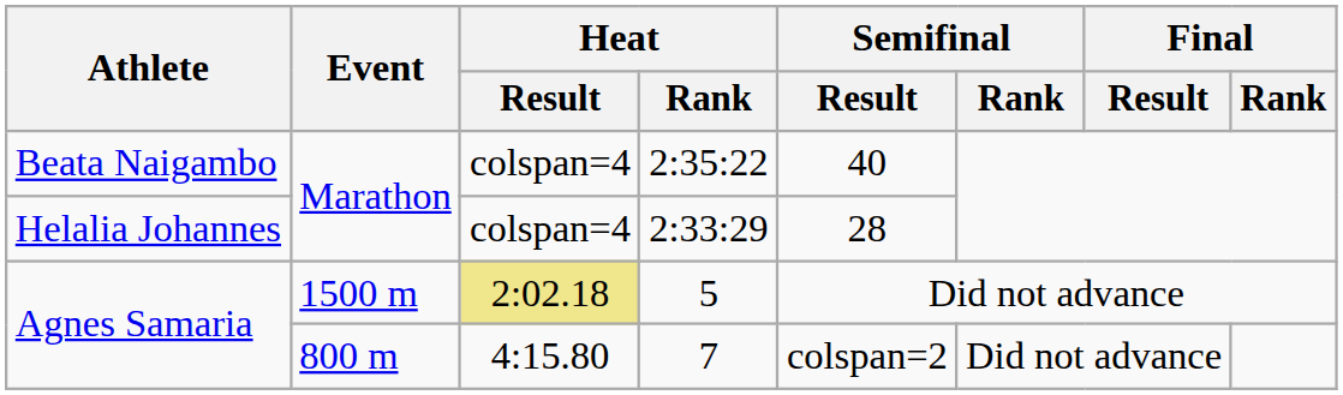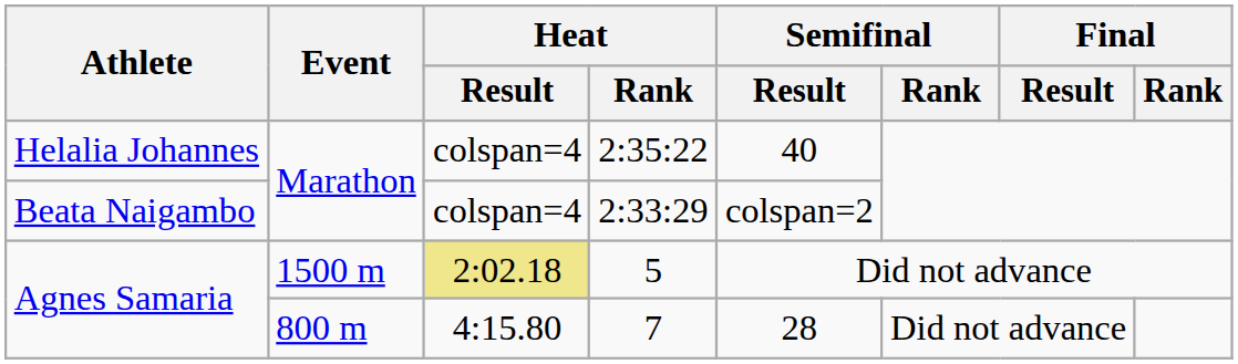2:35:22 | Athlete: Beata Naigambo -> Helalia Johannes
2:33:29 | Athlete: Helalia Johannes -> Beata Naigambo
2:33:29 | Semifinal / Result: 28 -> colspan=2
7 | Semifinal / Result: colspan=2 -> 28
